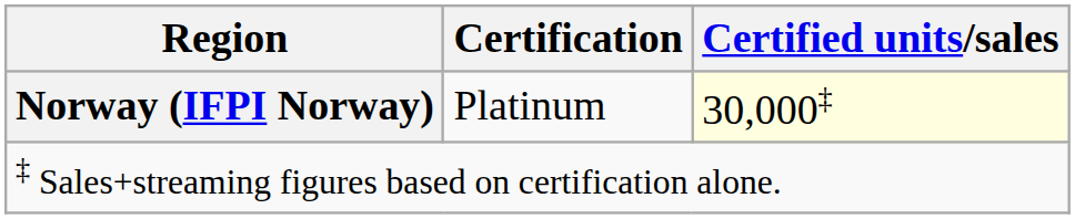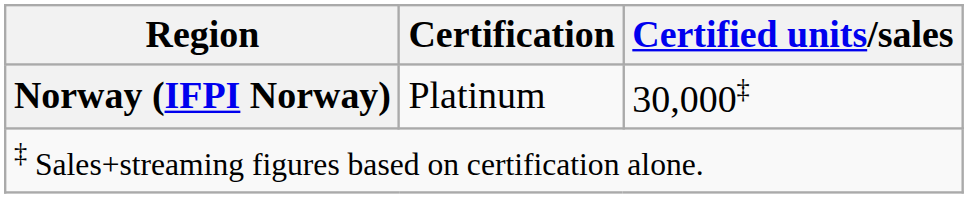Norway (IFPI Norway) | Certified units/sales: lightyellow background -> no background
